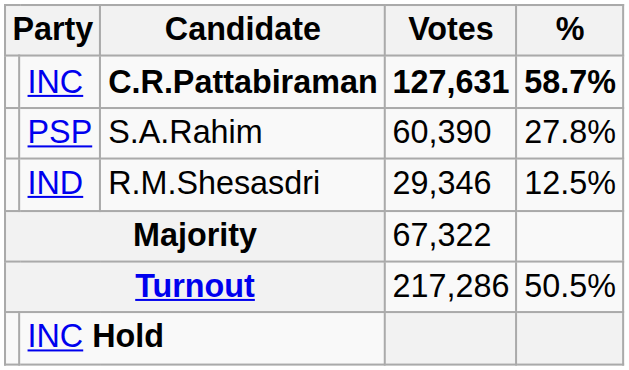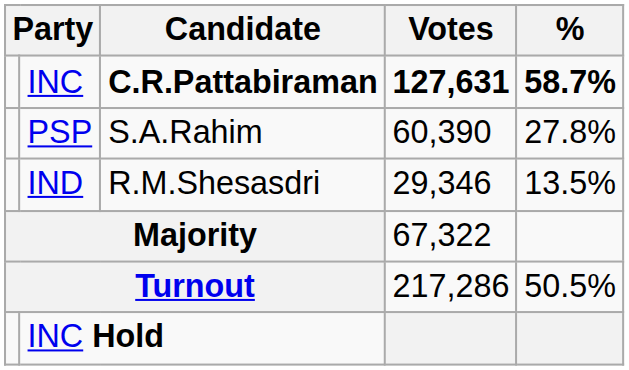IND | %: 12.5% -> 13.5%
